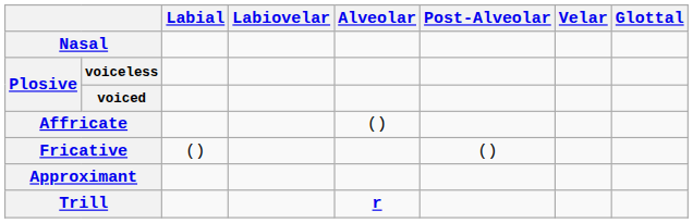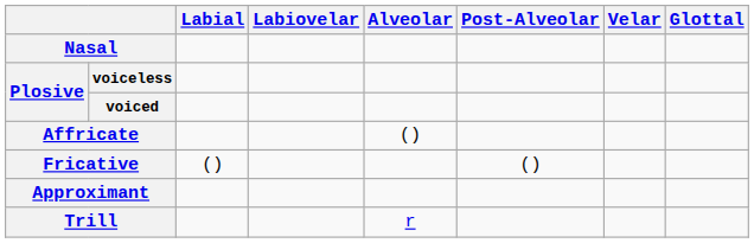Trill | Alveolar: bold -> normal
